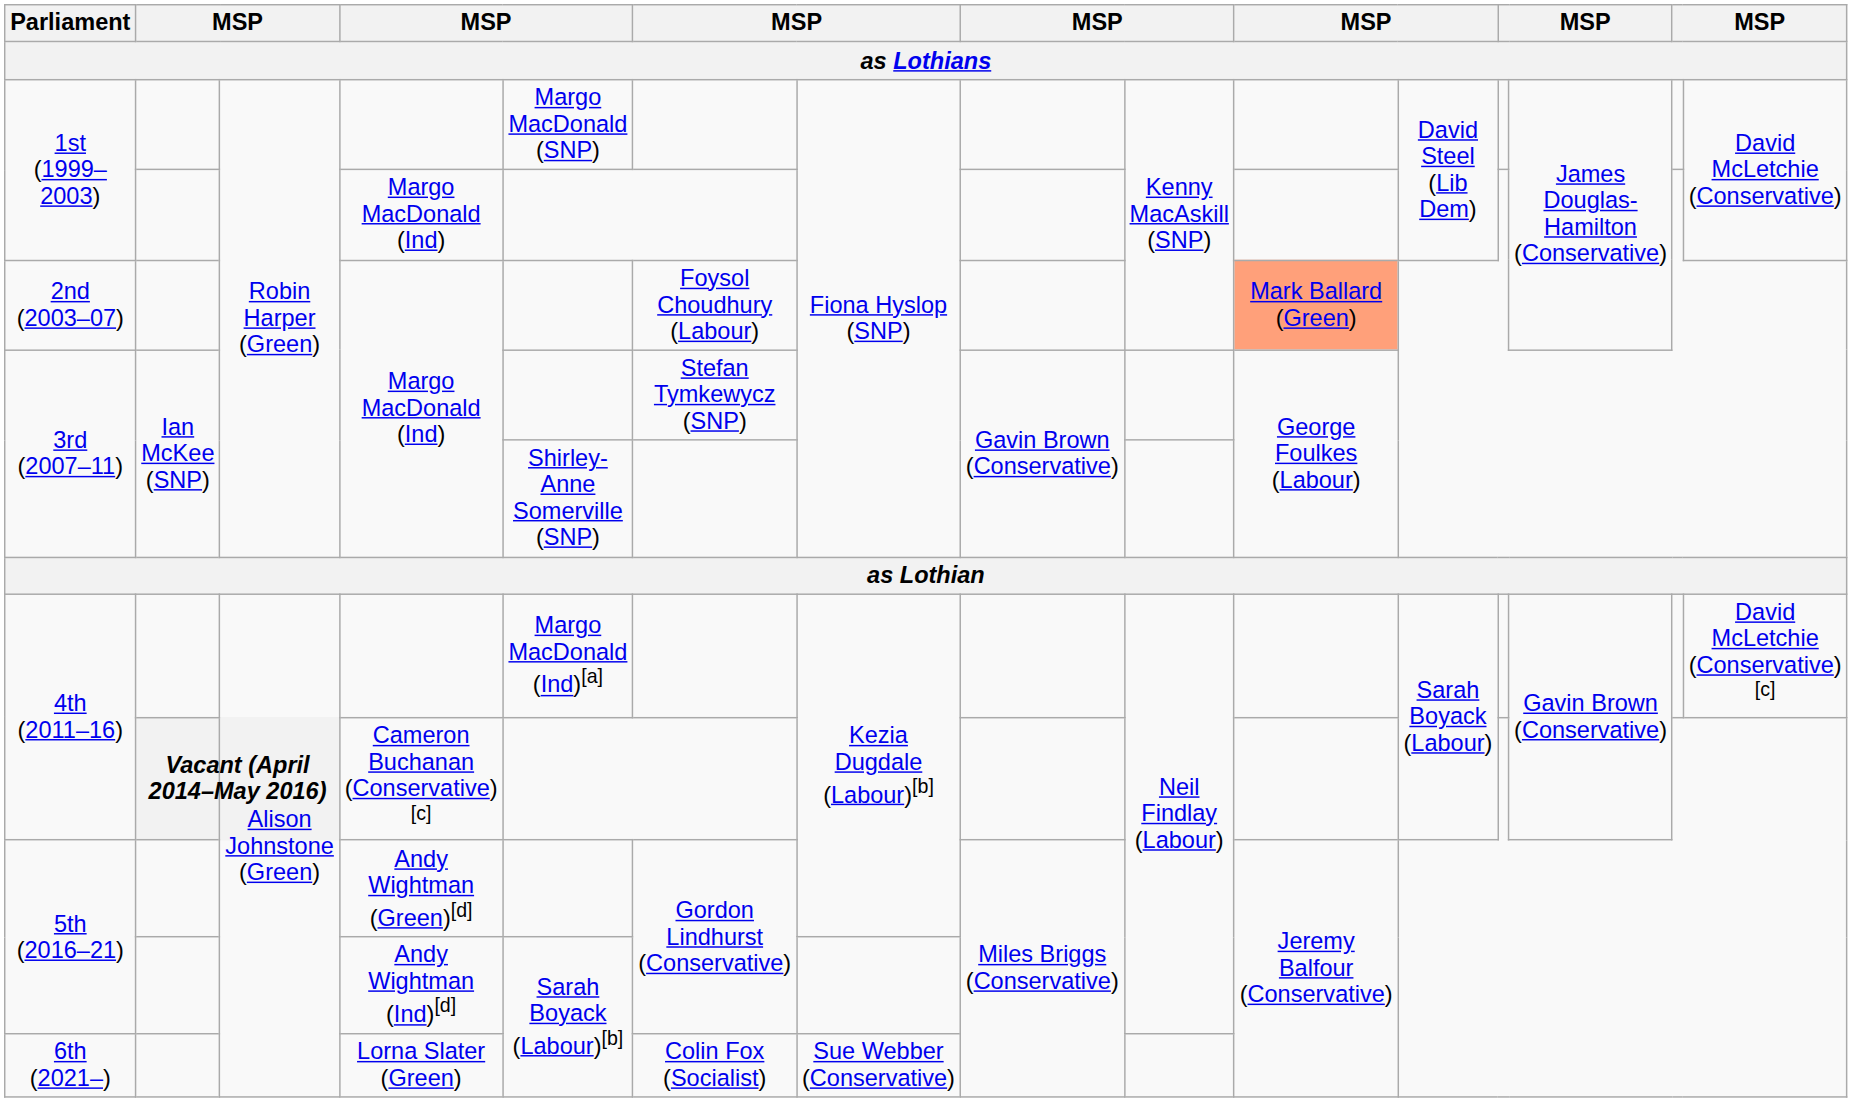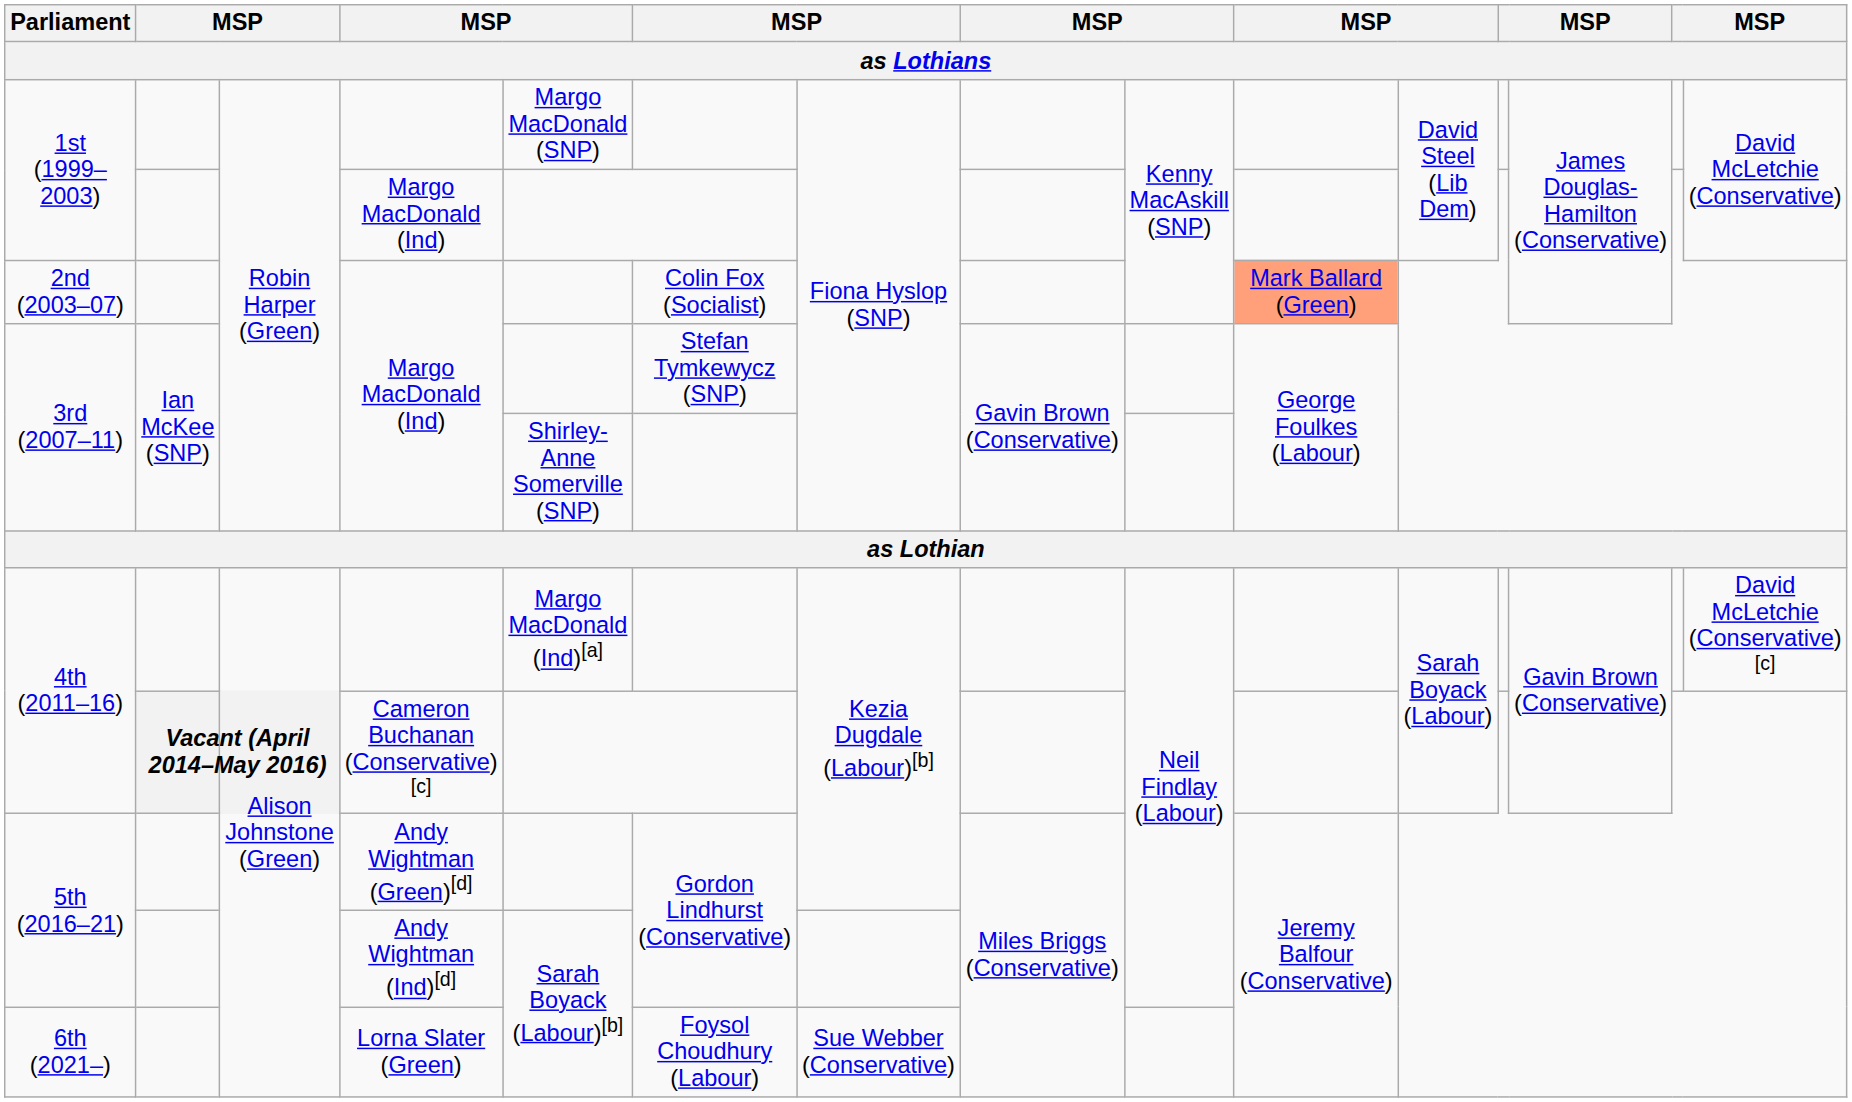2nd (2003–07) | column 6: Foysol Choudhury (Labour) -> Colin Fox (Socialist)
6th (2021–) | column 6: Colin Fox (Socialist) -> Foysol Choudhury (Labour)
